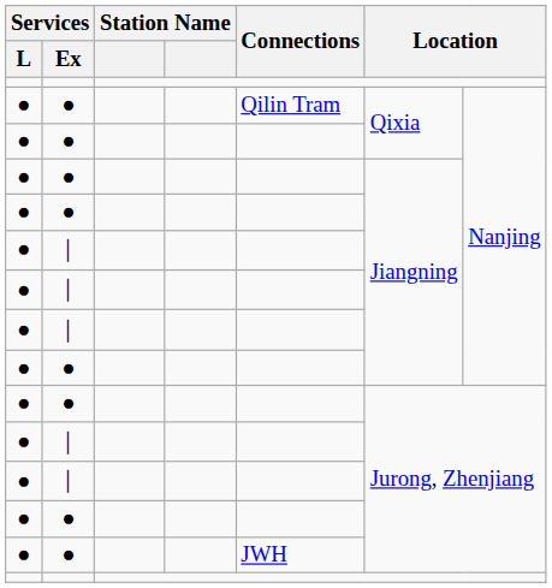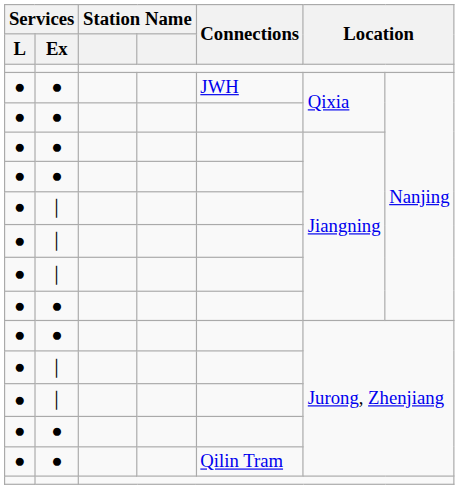row 4 | Connections: Qilin Tram -> JWH
row 16 | Connections: JWH -> Qilin Tram
